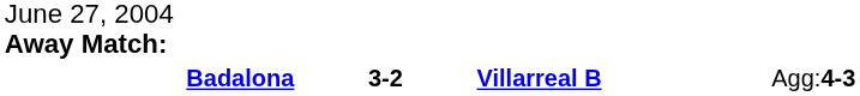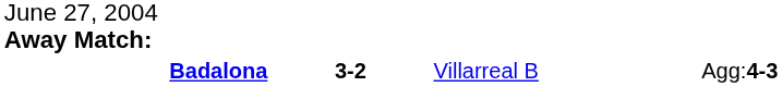Badalona | column 3: bold -> normal
